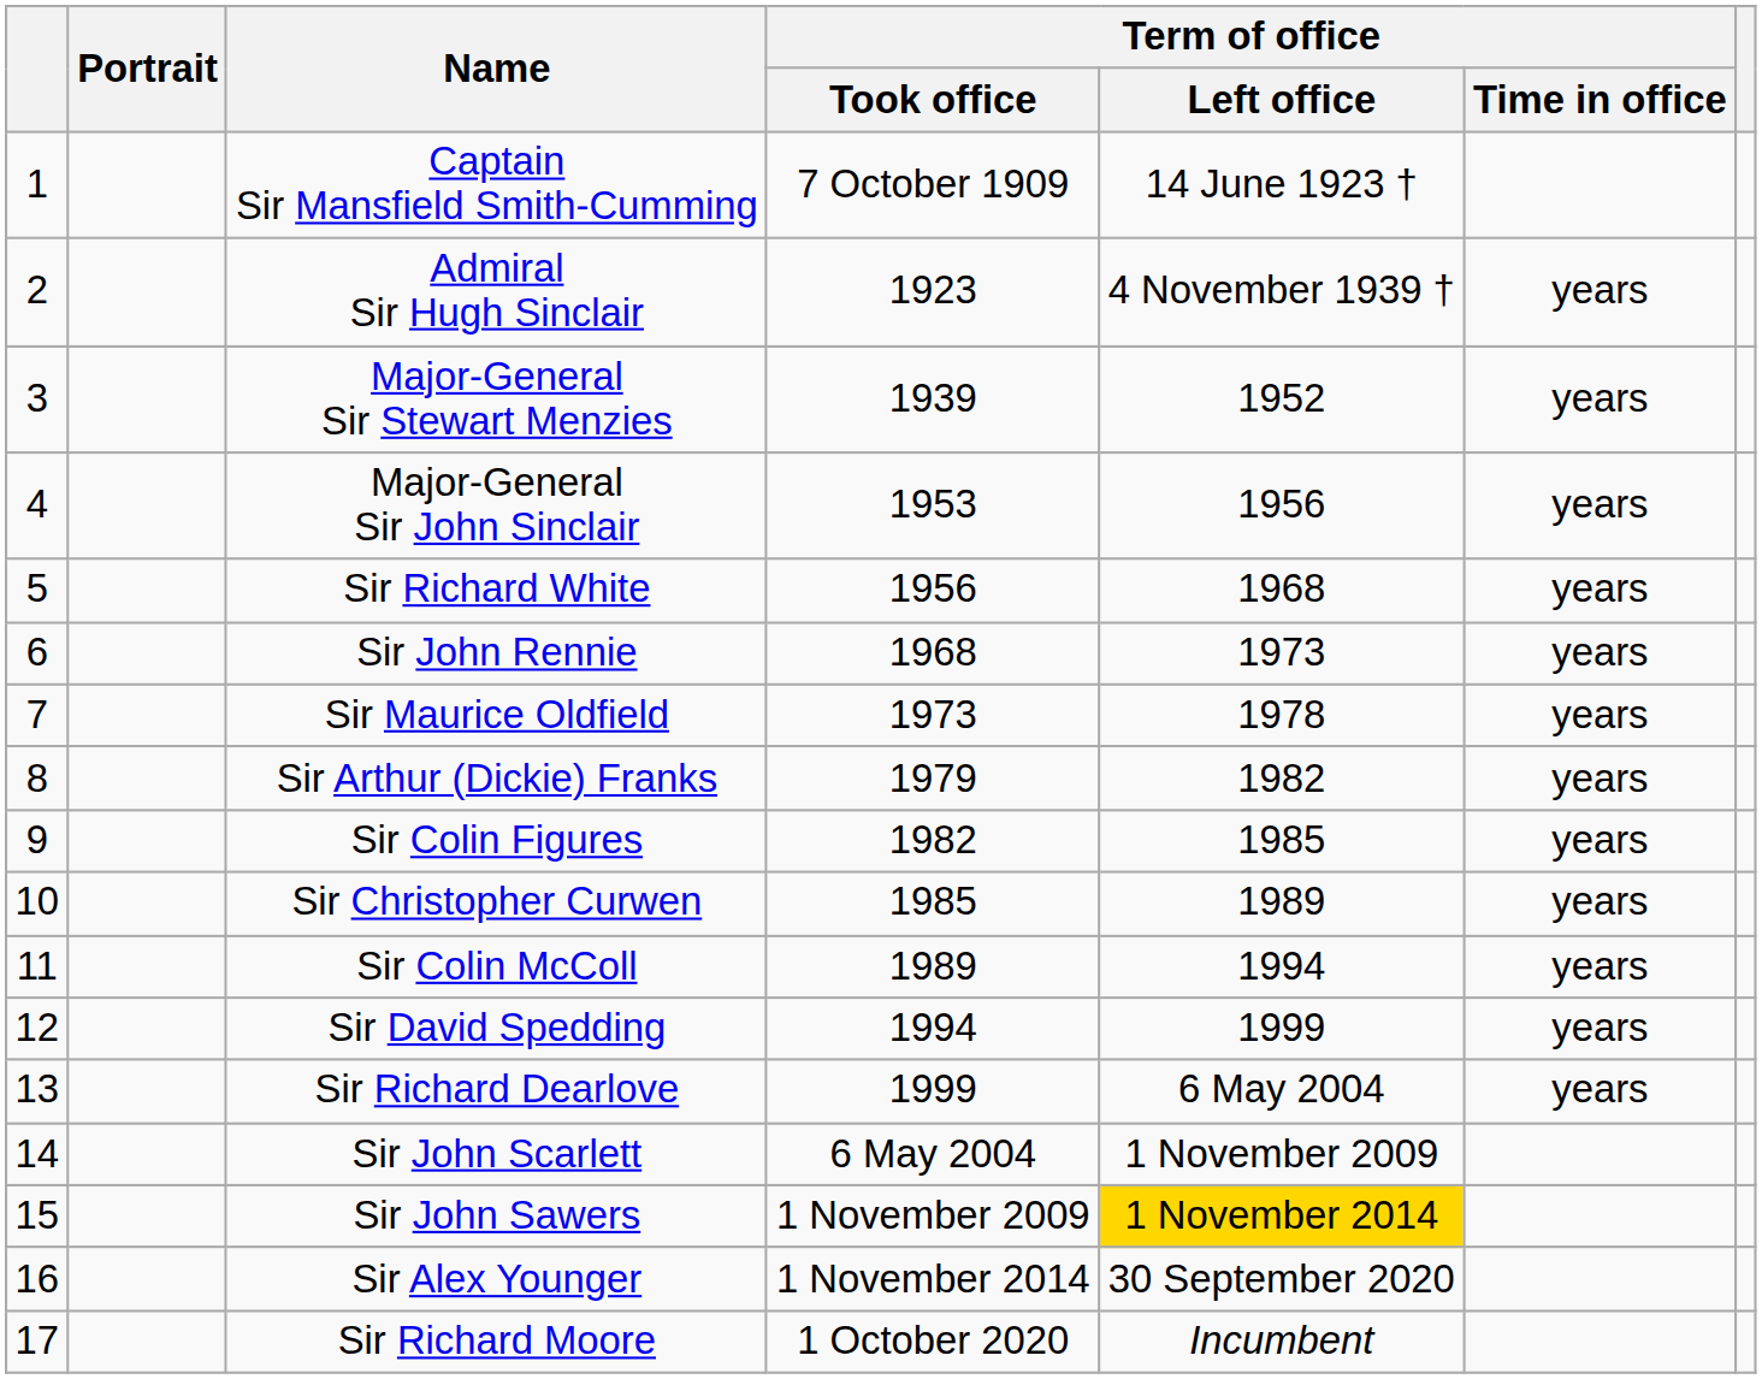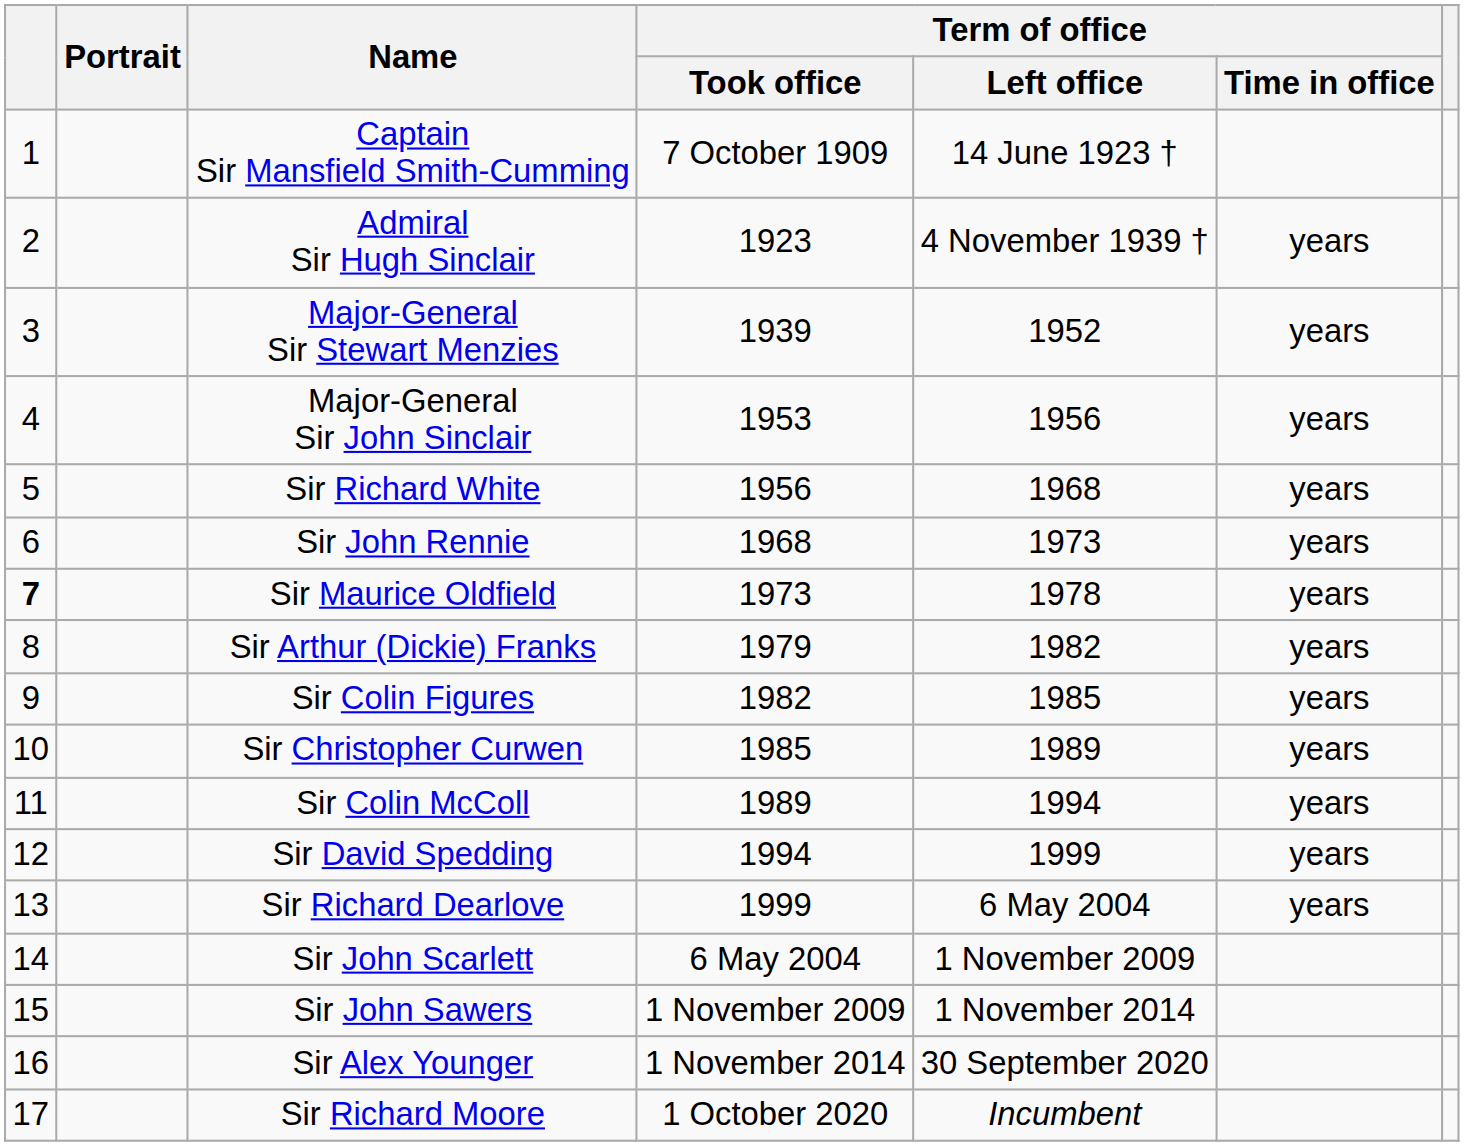Sir Maurice Oldfield | column 1: normal -> bold
Sir John Sawers | Term of office / Left office: gold background -> no background
